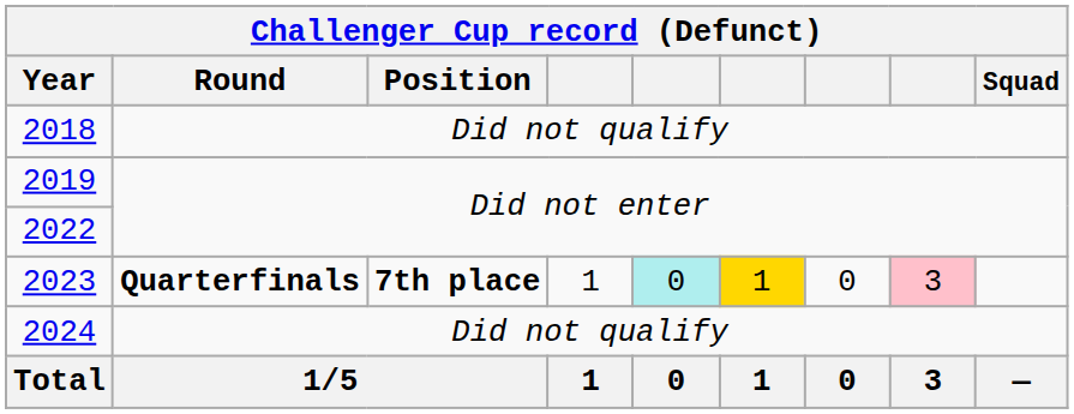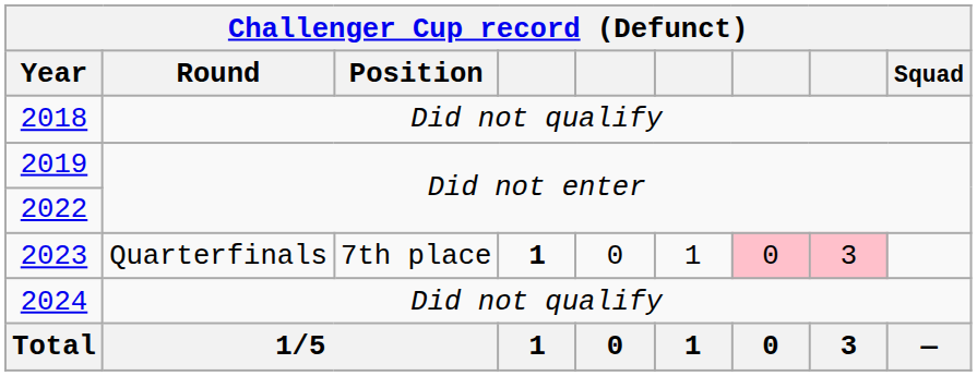2023 | Round: bold -> normal
2023 | Position: bold -> normal
2023 | column 4: normal -> bold
2023 | column 5: paleturquoise background -> no background
2023 | column 6: gold background -> no background
2023 | column 7: no background -> pink background
